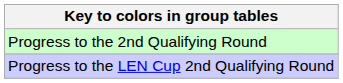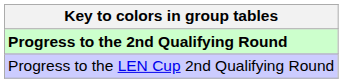row 2 | column 1: normal -> bold
